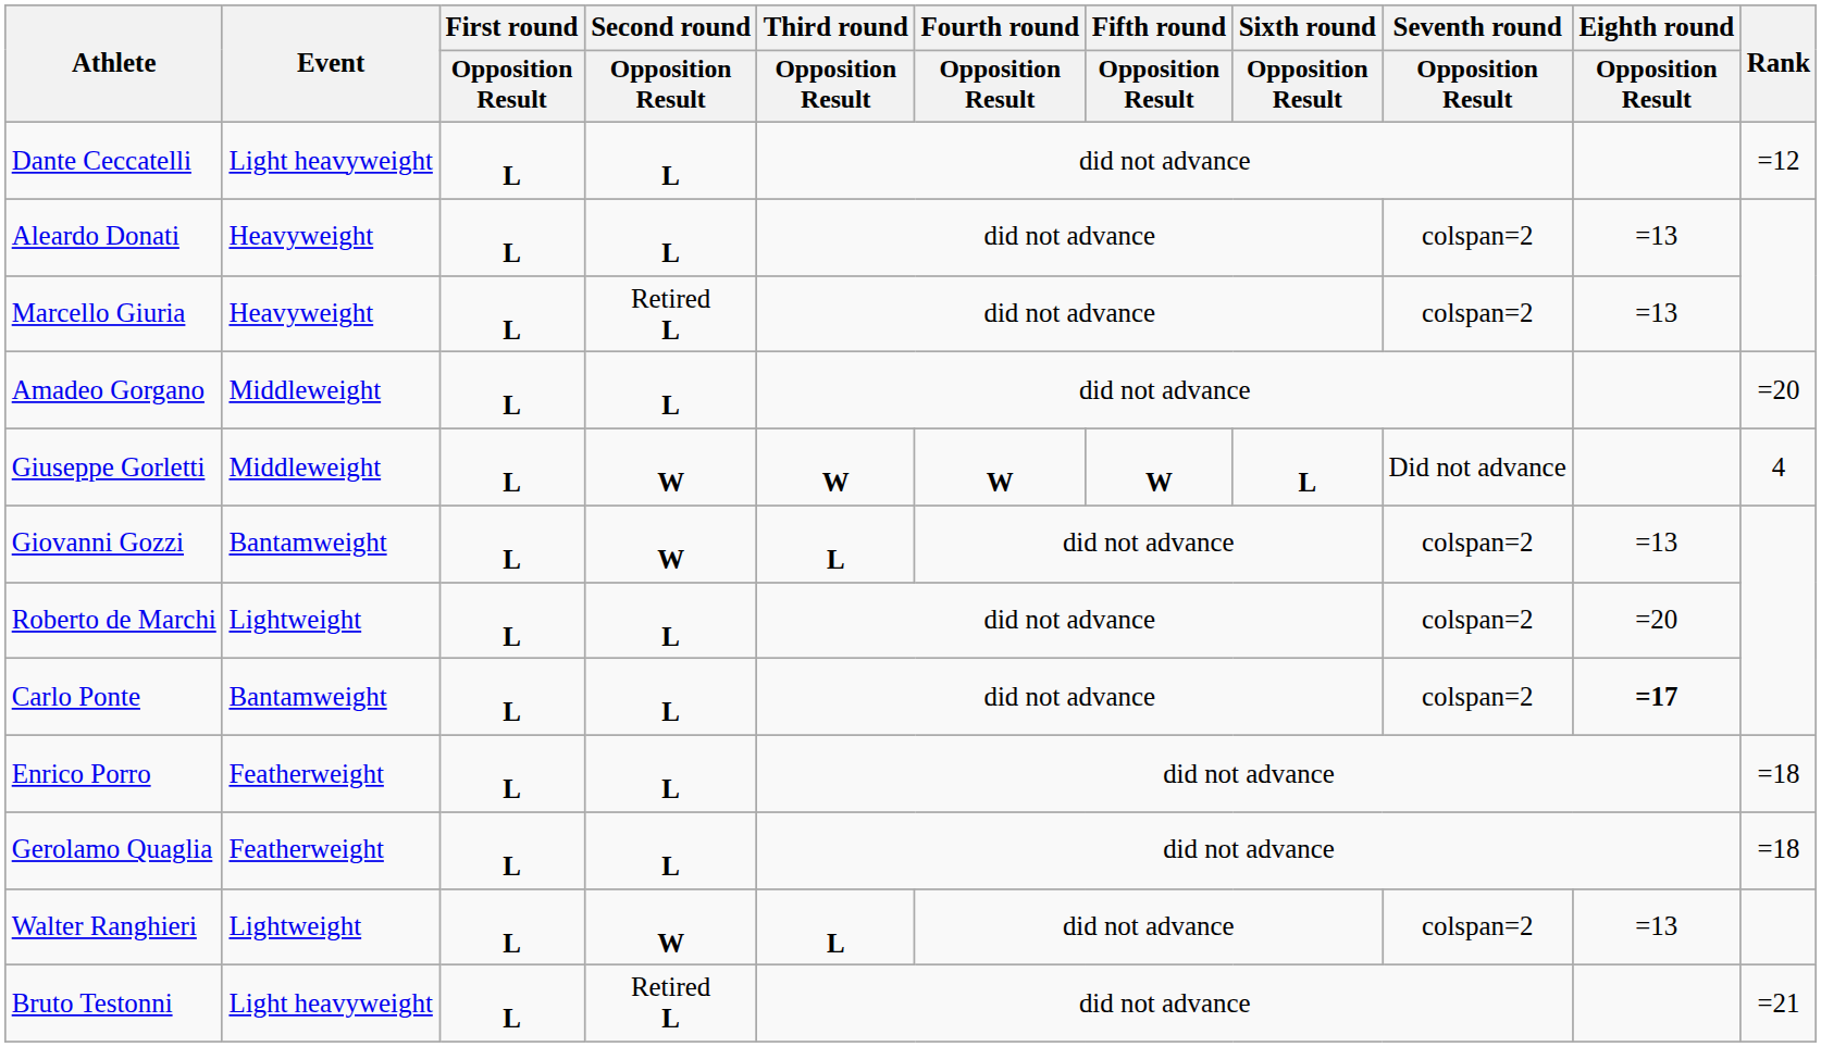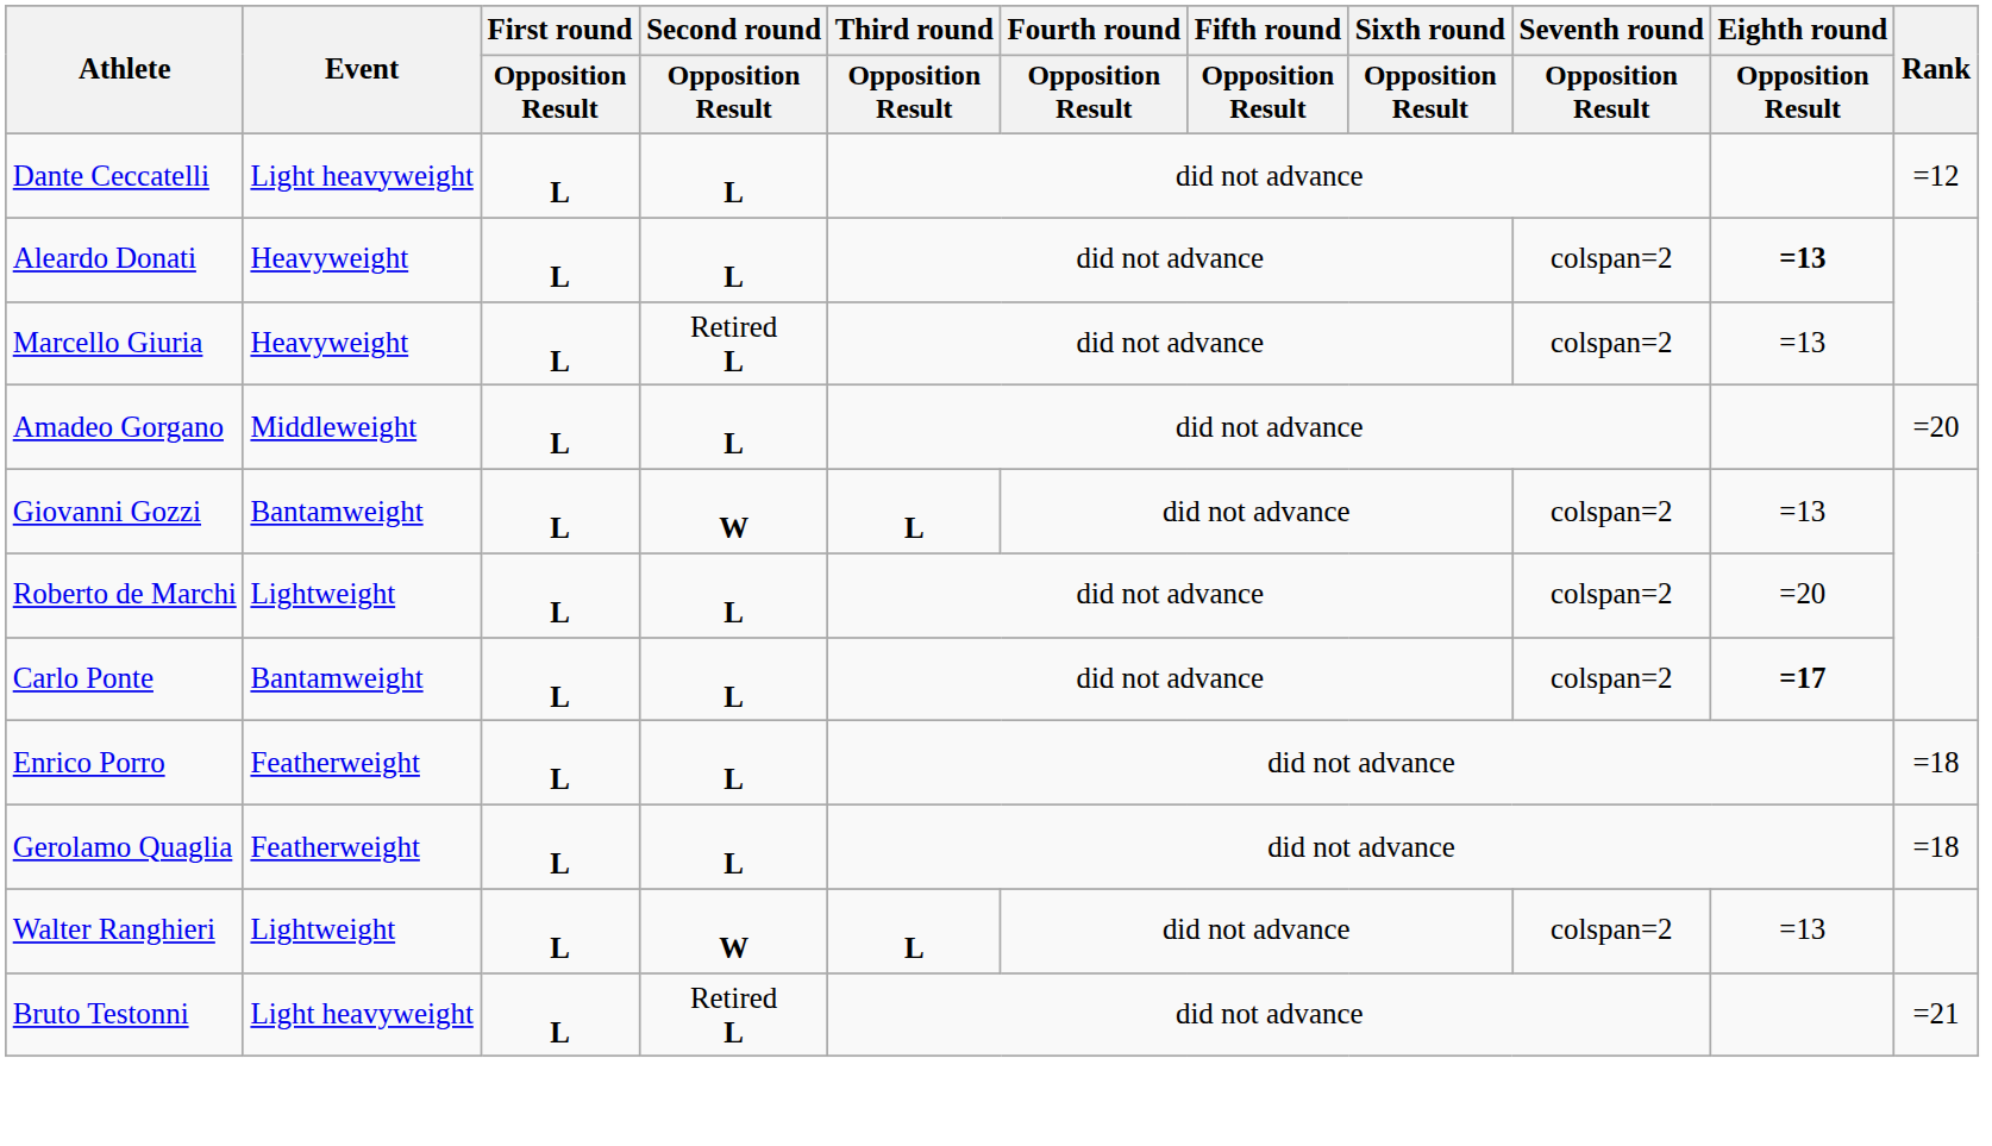Aleardo Donati | Eighth round / Opposition Result: normal -> bold
- row: Giuseppe Gorletti | Middleweight | L | W | W | W | W | L | Did not advance | 4
